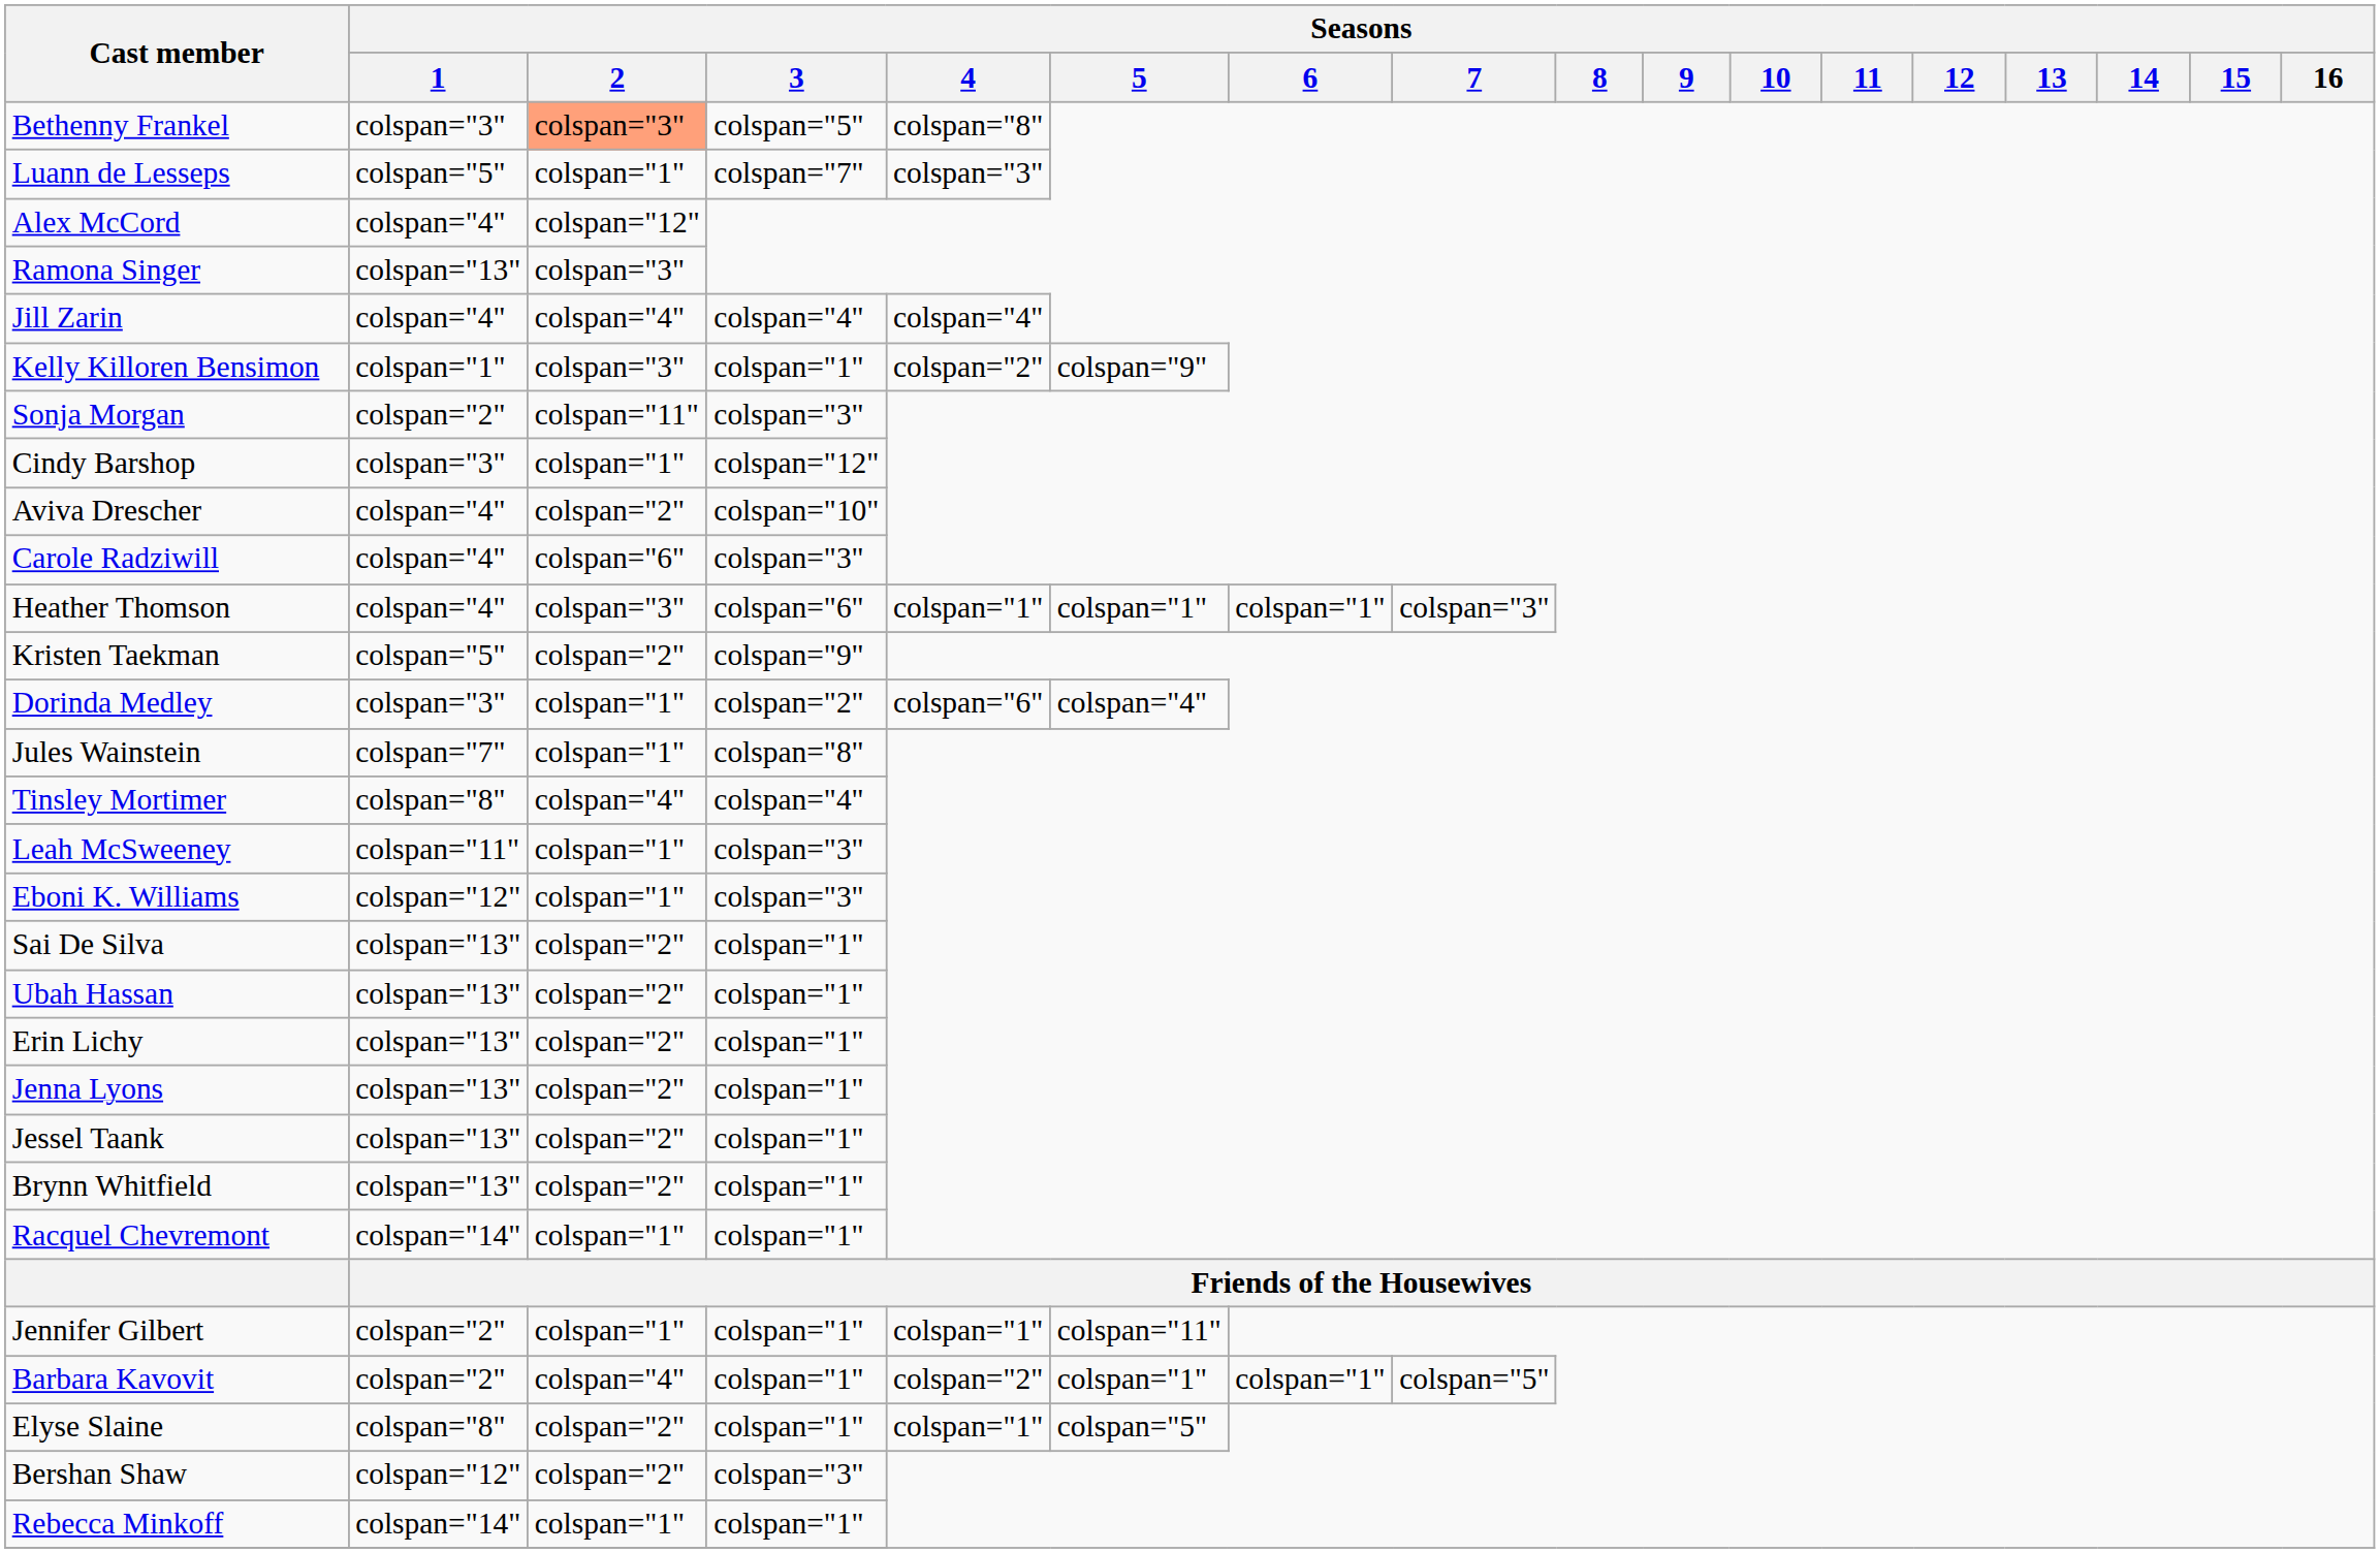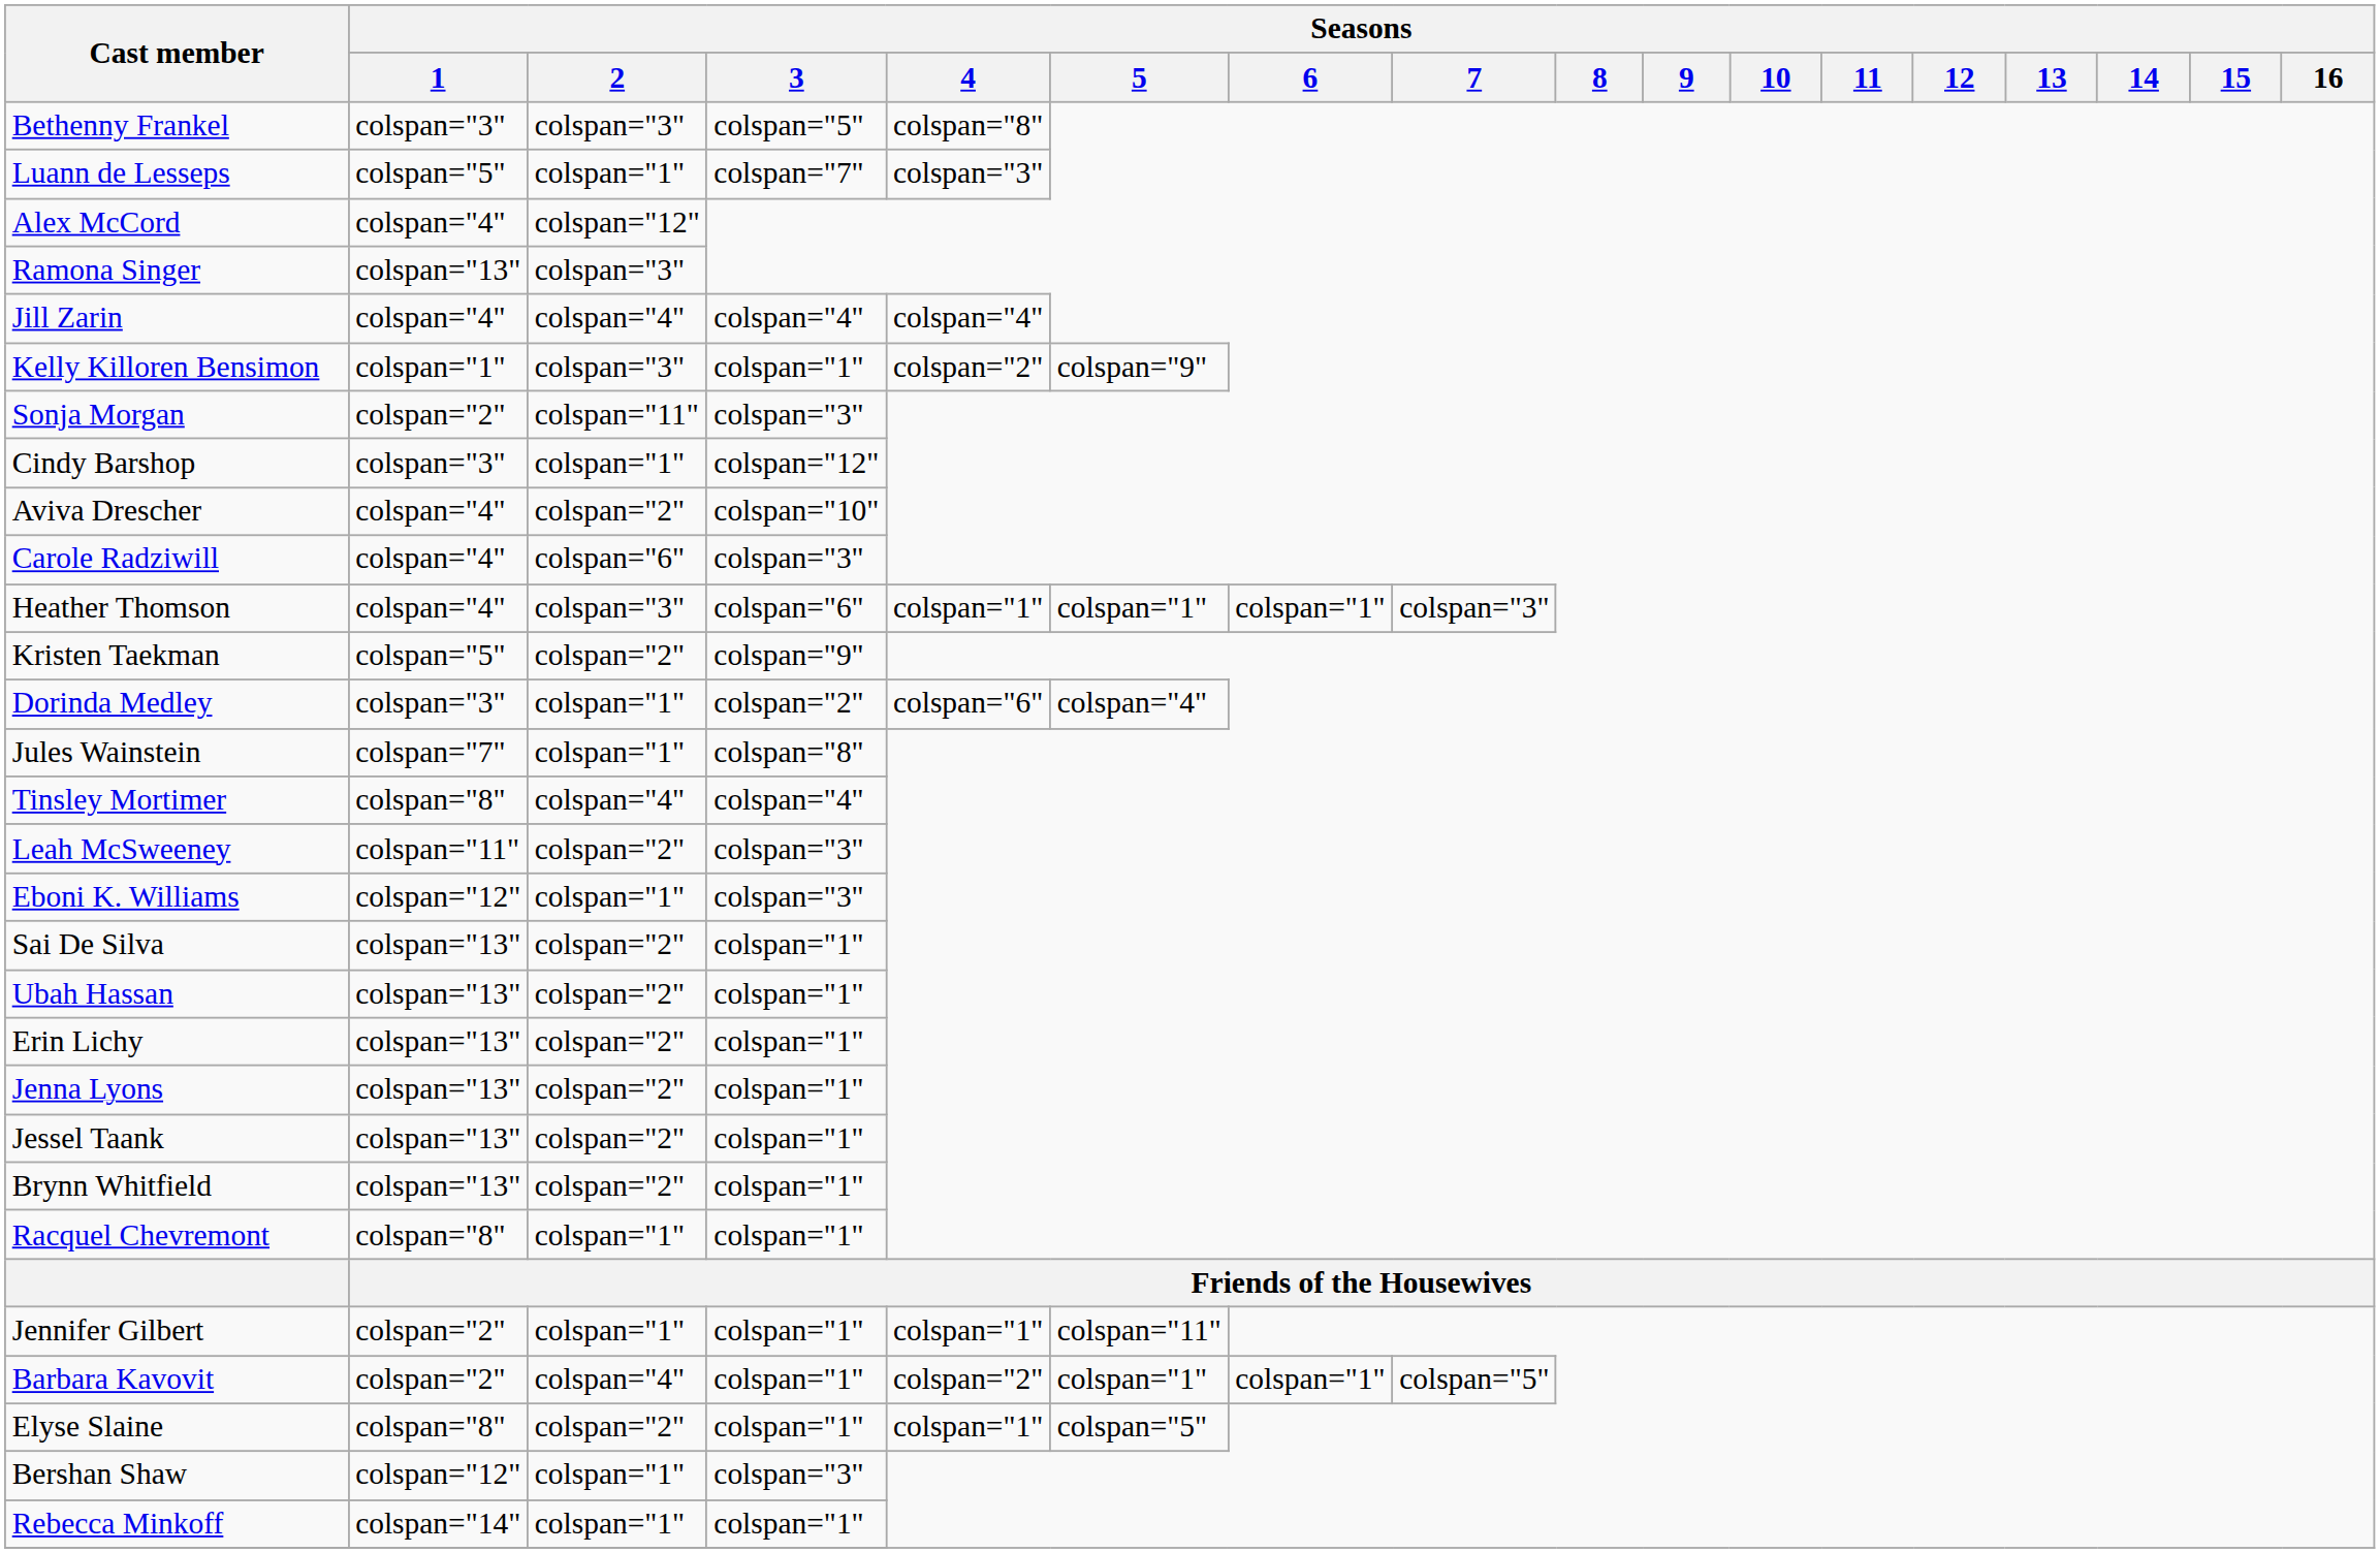Bethenny Frankel | Seasons / 2: lightsalmon background -> no background
Leah McSweeney | Seasons / 2: colspan="1" -> colspan="2"
Racquel Chevremont | Seasons / 1: colspan="14" -> colspan="8"
Bershan Shaw | Seasons / 2: colspan="2" -> colspan="1"
